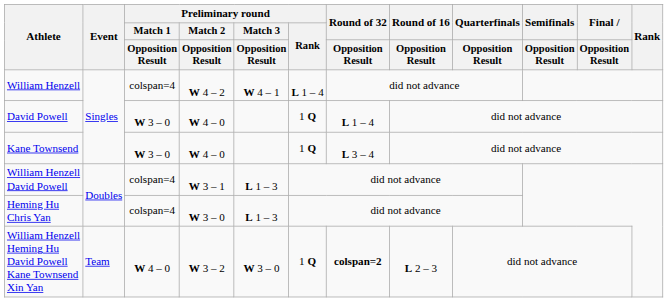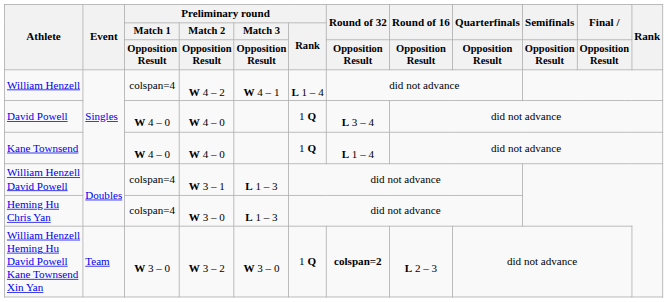David Powell | Preliminary round / Match 1 / Opposition Result: W 3 – 0 -> W 4 – 0
David Powell | Round of 32 / Opposition Result: L 1 – 4 -> L 3 – 4
Kane Townsend | Preliminary round / Match 1 / Opposition Result: W 3 – 0 -> W 4 – 0
Kane Townsend | Round of 32 / Opposition Result: L 3 – 4 -> L 1 – 4
William Henzell Heming Hu David Powell Kane Townsend Xin Yan | Preliminary round / Match 1 / Opposition Result: W 4 – 0 -> W 3 – 0
